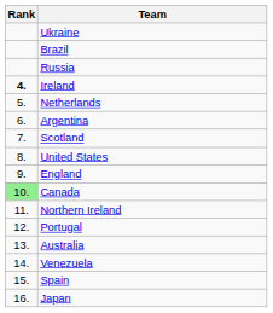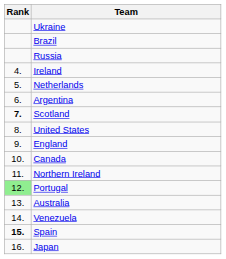Ireland | Rank: bold -> normal
Scotland | Rank: normal -> bold
Canada | Rank: lightgreen background -> no background
Portugal | Rank: no background -> lightgreen background
Spain | Rank: normal -> bold
